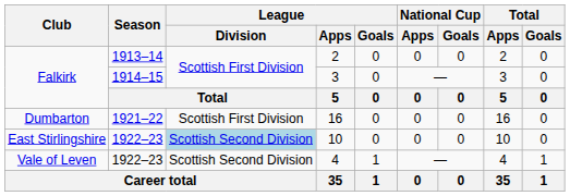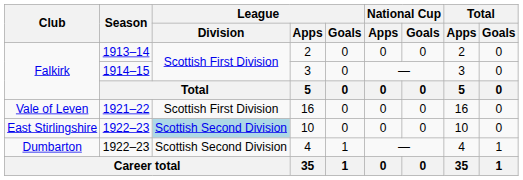row 6 | Club: Dumbarton -> Vale of Leven
row 8 | Club: Vale of Leven -> Dumbarton
